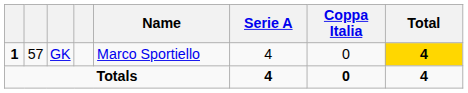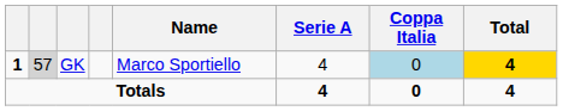1 | column 2: no background -> lightgrey background
1 | Coppa Italia: no background -> lightblue background
